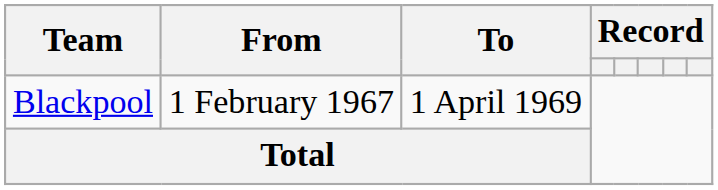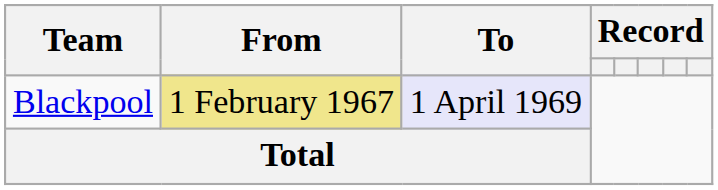Blackpool | From: no background -> khaki background
Blackpool | To: no background -> lavender background
